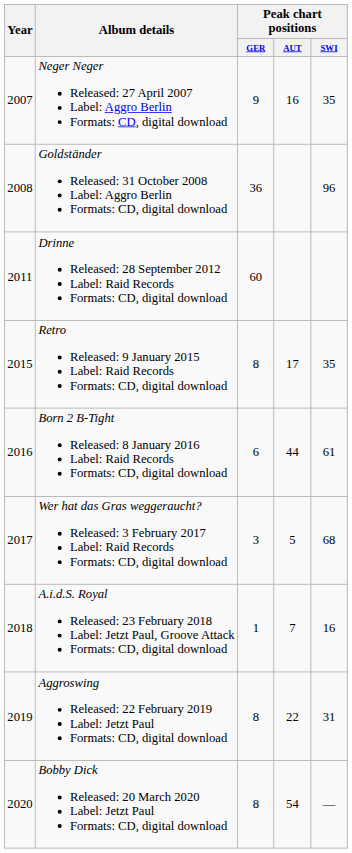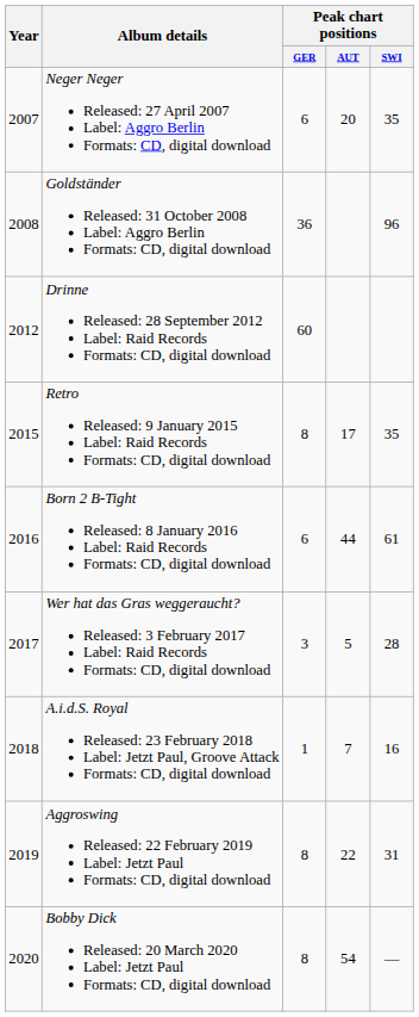row 3 | Peak chart positions / GER: 9 -> 6
row 3 | Peak chart positions / AUT: 16 -> 20
row 5 | Year: 2011 -> 2012
row 8 | Peak chart positions / SWI: 68 -> 28
